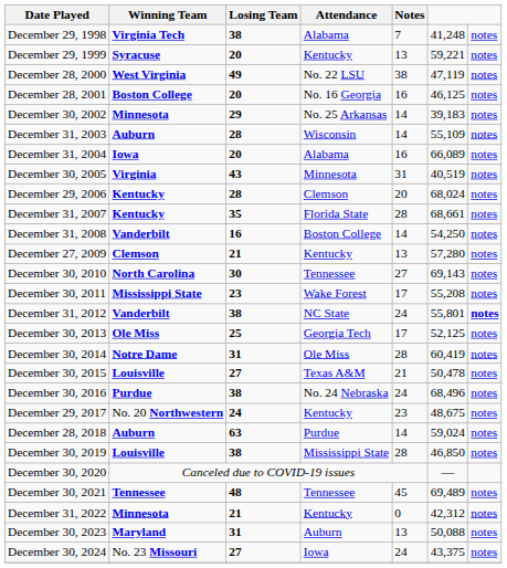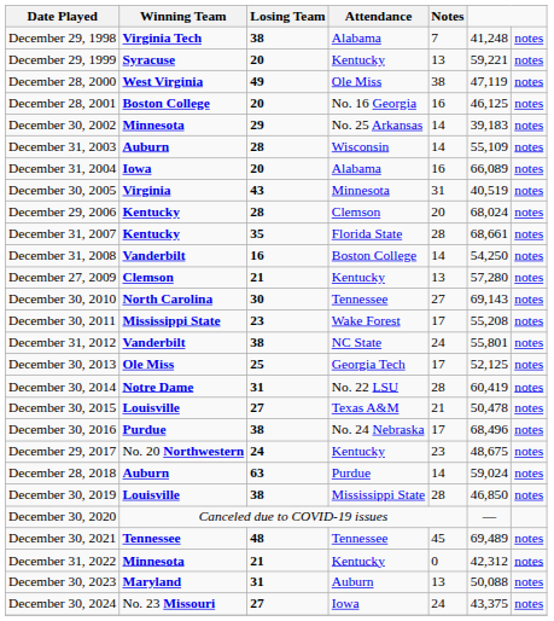December 28, 2000 | Attendance: No. 22 LSU -> Ole Miss
December 31, 2012 | column 7: bold -> normal
December 30, 2014 | Attendance: Ole Miss -> No. 22 LSU
December 30, 2016 | Notes: 24 -> 17
